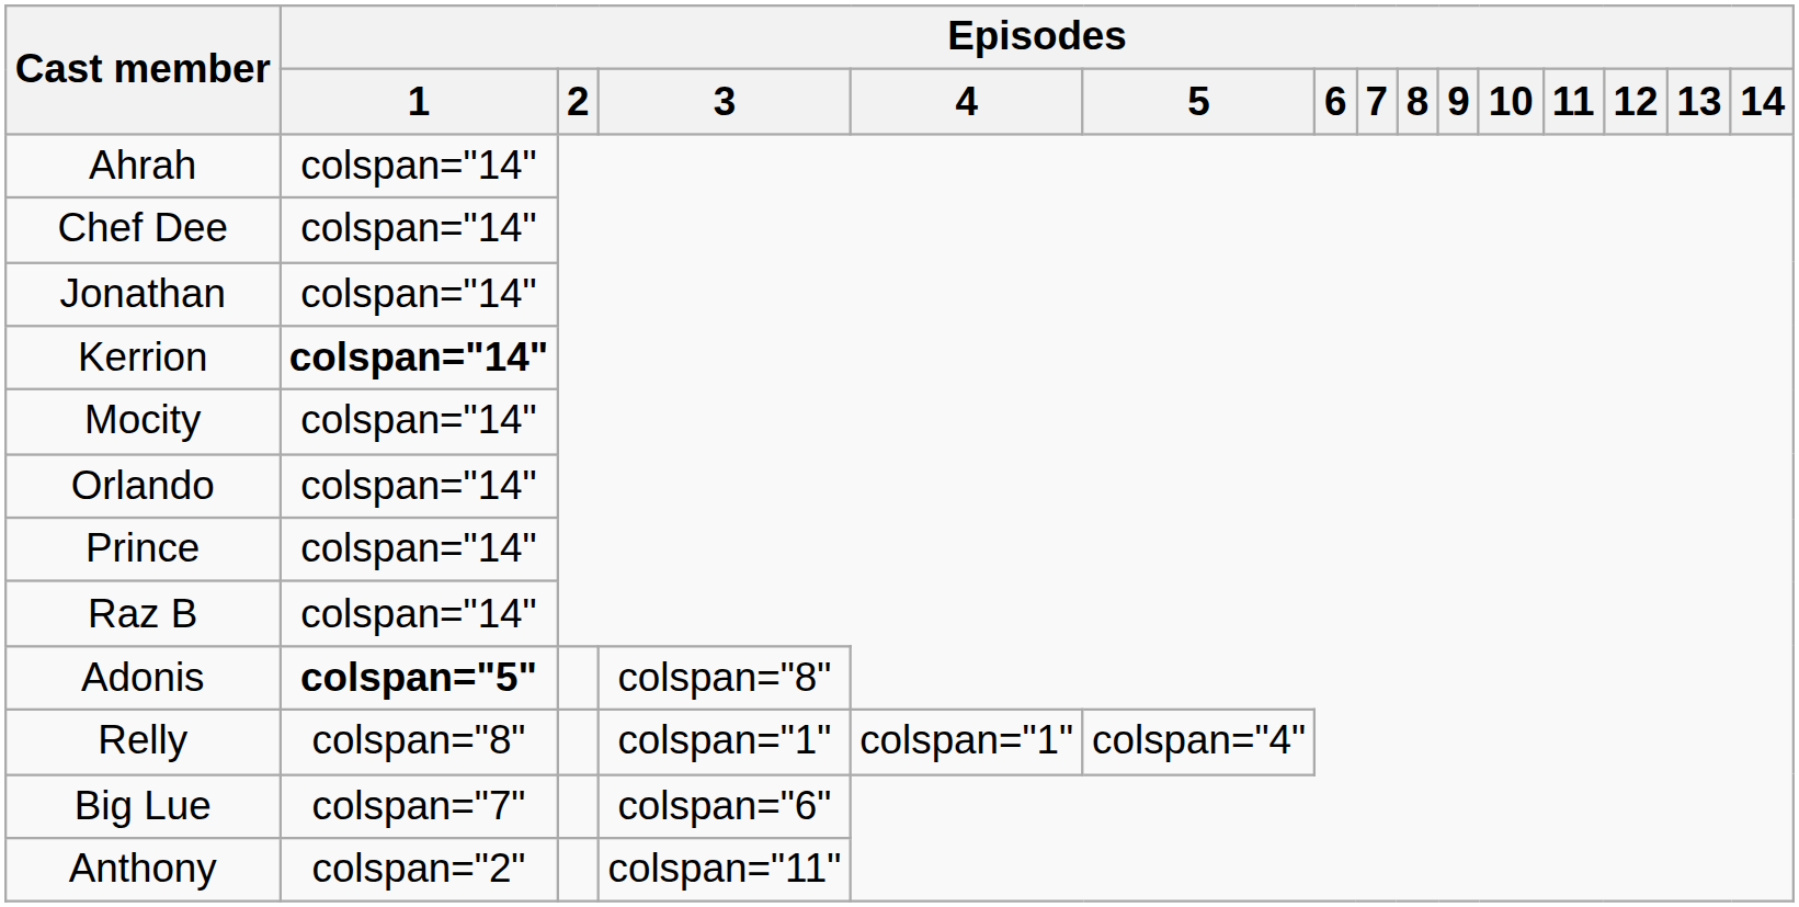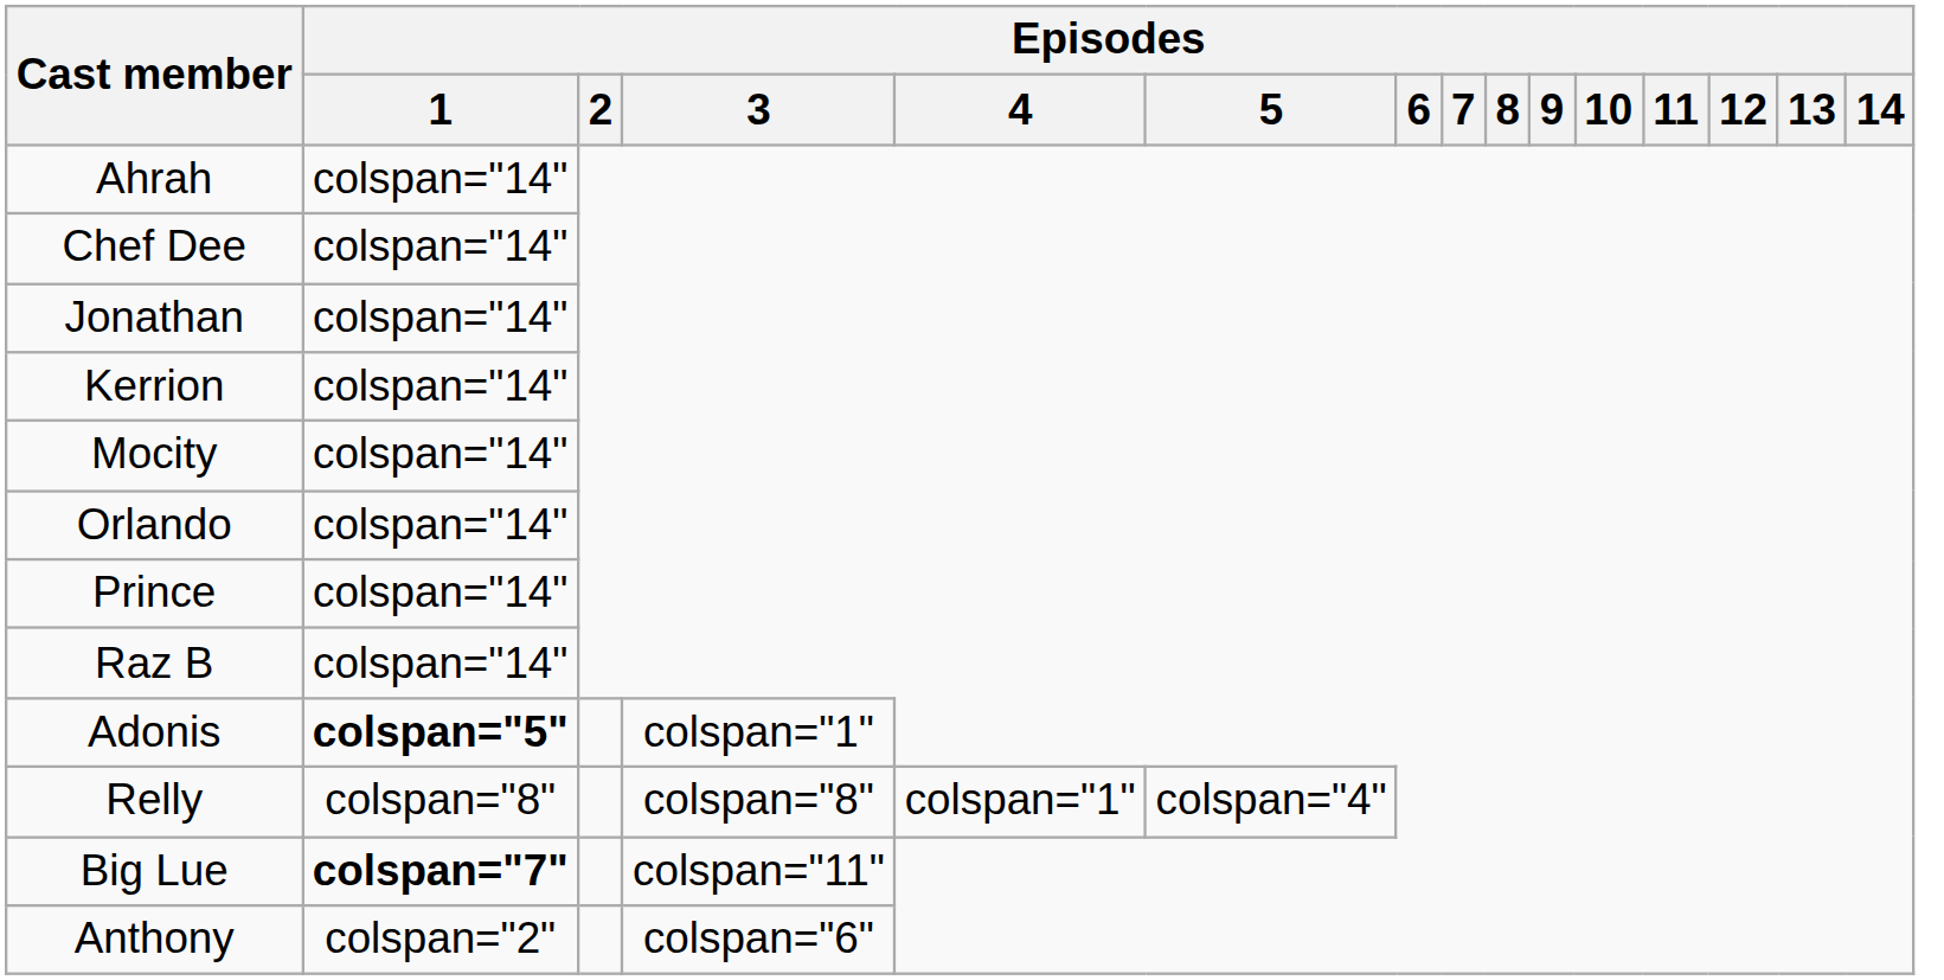Kerrion | Episodes / 1: bold -> normal
Adonis | Episodes / 3: colspan="8" -> colspan="1"
Relly | Episodes / 3: colspan="1" -> colspan="8"
Big Lue | Episodes / 1: normal -> bold
Big Lue | Episodes / 3: colspan="6" -> colspan="11"
Anthony | Episodes / 3: colspan="11" -> colspan="6"
